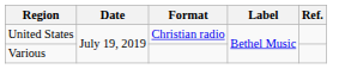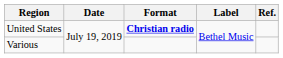United States | Format: normal -> bold
